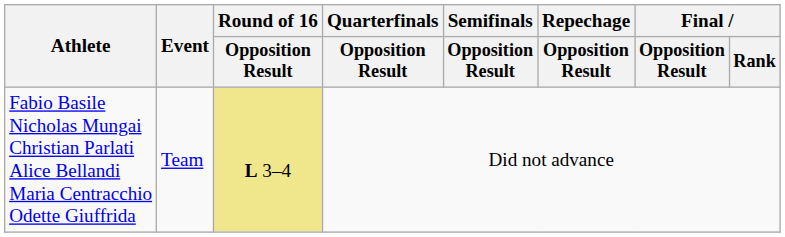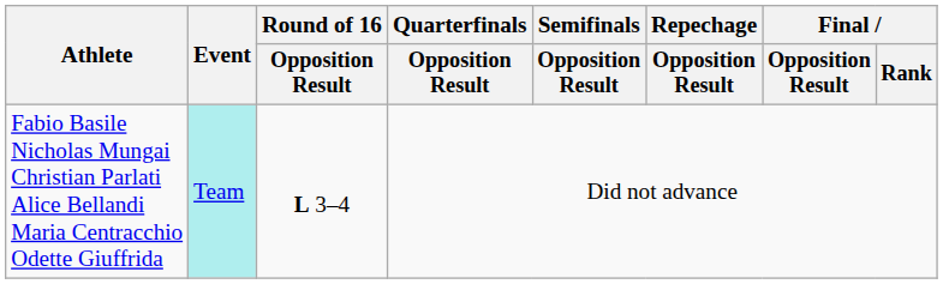row 3 | Event: no background -> paleturquoise background
row 3 | Round of 16 / Opposition Result: khaki background -> no background
